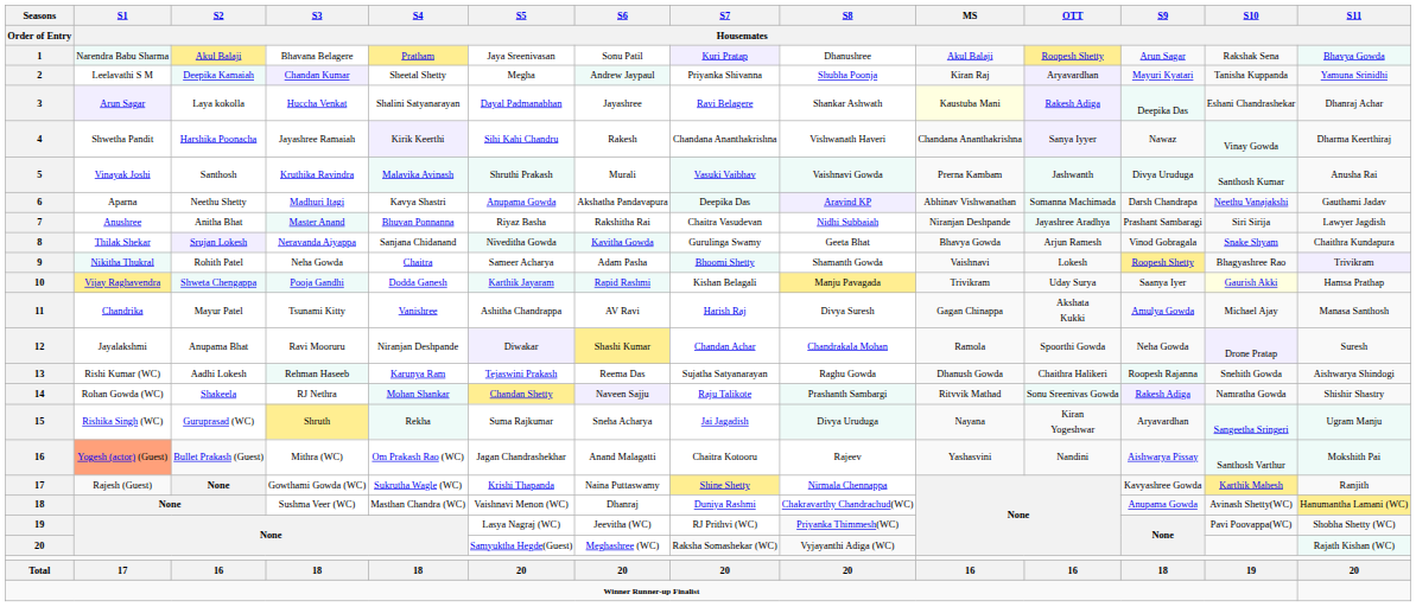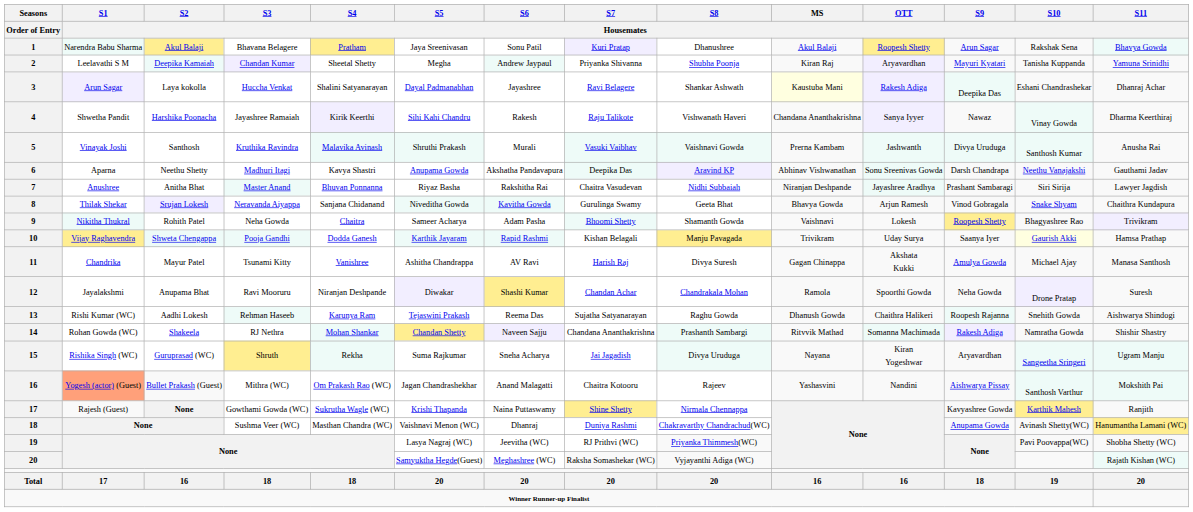Jayashree Ramaiah | S7 / Housemates: Chandana Ananthakrishna -> Raju Talikote
Madhuri Itagi | OTT / Housemates: Somanna Machimada -> Sonu Sreenivas Gowda
RJ Nethra | S7 / Housemates: Raju Talikote -> Chandana Ananthakrishna
RJ Nethra | OTT / Housemates: Sonu Sreenivas Gowda -> Somanna Machimada
